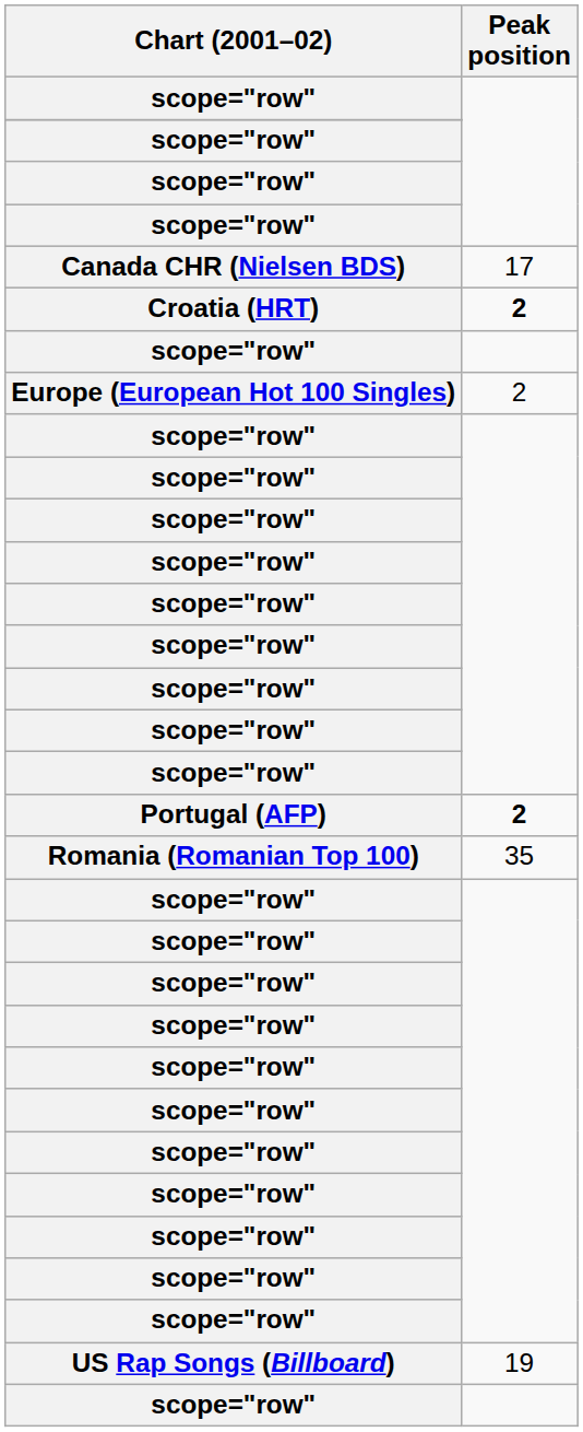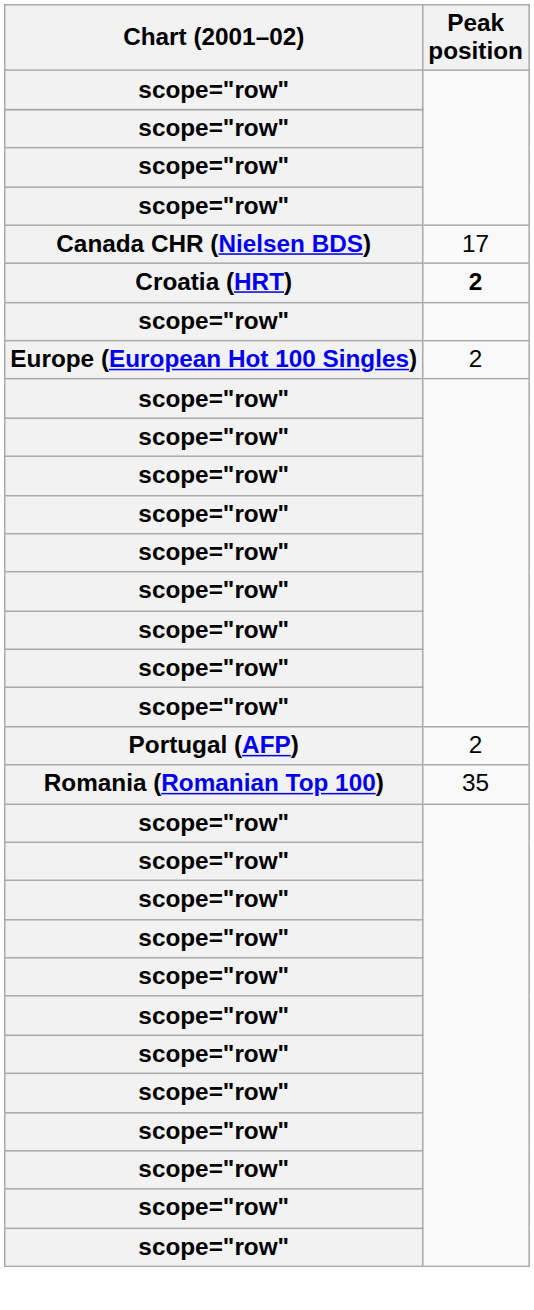Portugal (AFP) | Peak position: bold -> normal
- row: US Rap Songs (Billboard) | 19
